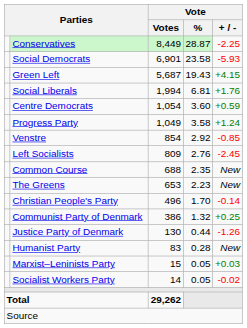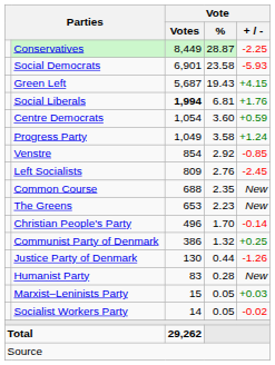Social Liberals | Vote / Votes: normal -> bold
